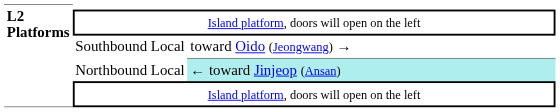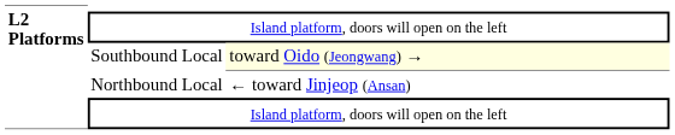Southbound Local | column 3: no background -> lightyellow background
Northbound Local | column 3: paleturquoise background -> no background
